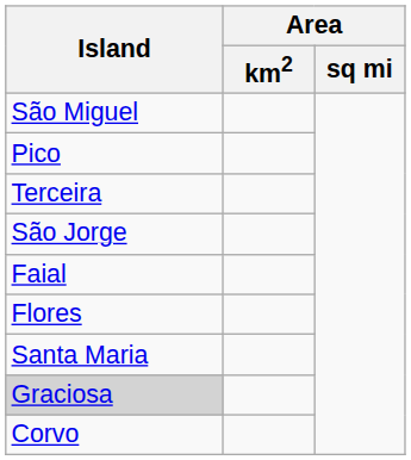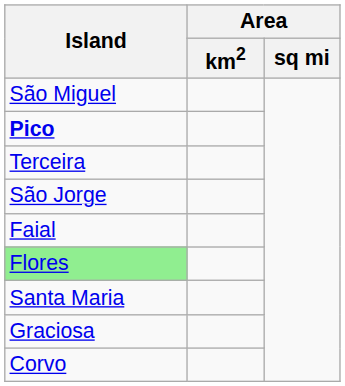Pico | Island: normal -> bold
Flores | Island: no background -> lightgreen background
Graciosa | Island: lightgrey background -> no background
